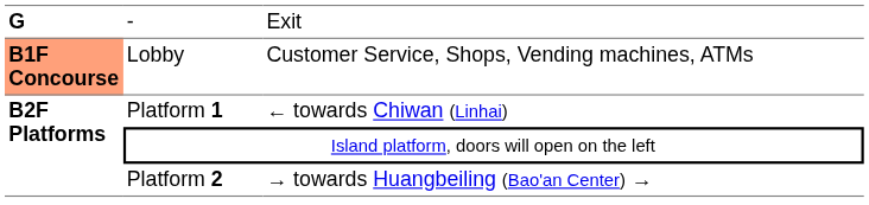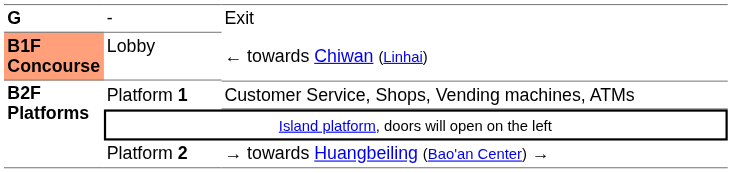Lobby | column 3: Customer Service, Shops, Vending machines, ATMs -> ← towards Chiwan (Linhai)
Platform 1 | column 3: ← towards Chiwan (Linhai) -> Customer Service, Shops, Vending machines, ATMs
